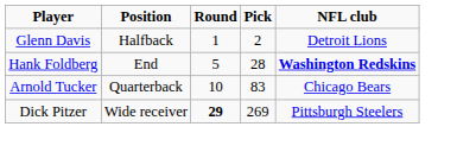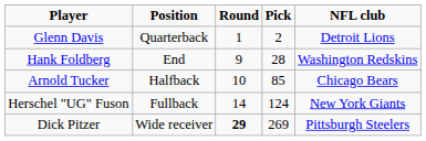Glenn Davis | Position: Halfback -> Quarterback
Hank Foldberg | Round: 5 -> 9
Hank Foldberg | NFL club: bold -> normal
Arnold Tucker | Position: Quarterback -> Halfback
Arnold Tucker | Pick: 83 -> 85
+ row: Herschel "UG" Fuson | Fullback | 14 | 124 | New York Giants
